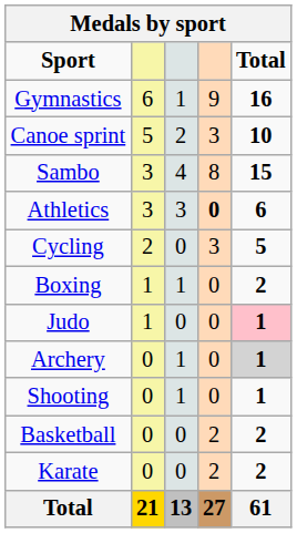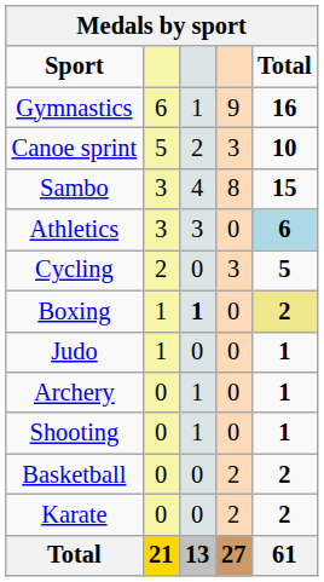Athletics | column 4: bold -> normal
Athletics | Total: no background -> lightblue background
Boxing | column 3: normal -> bold
Boxing | Total: no background -> khaki background
Judo | Total: pink background -> no background
Archery | Total: lightgrey background -> no background
